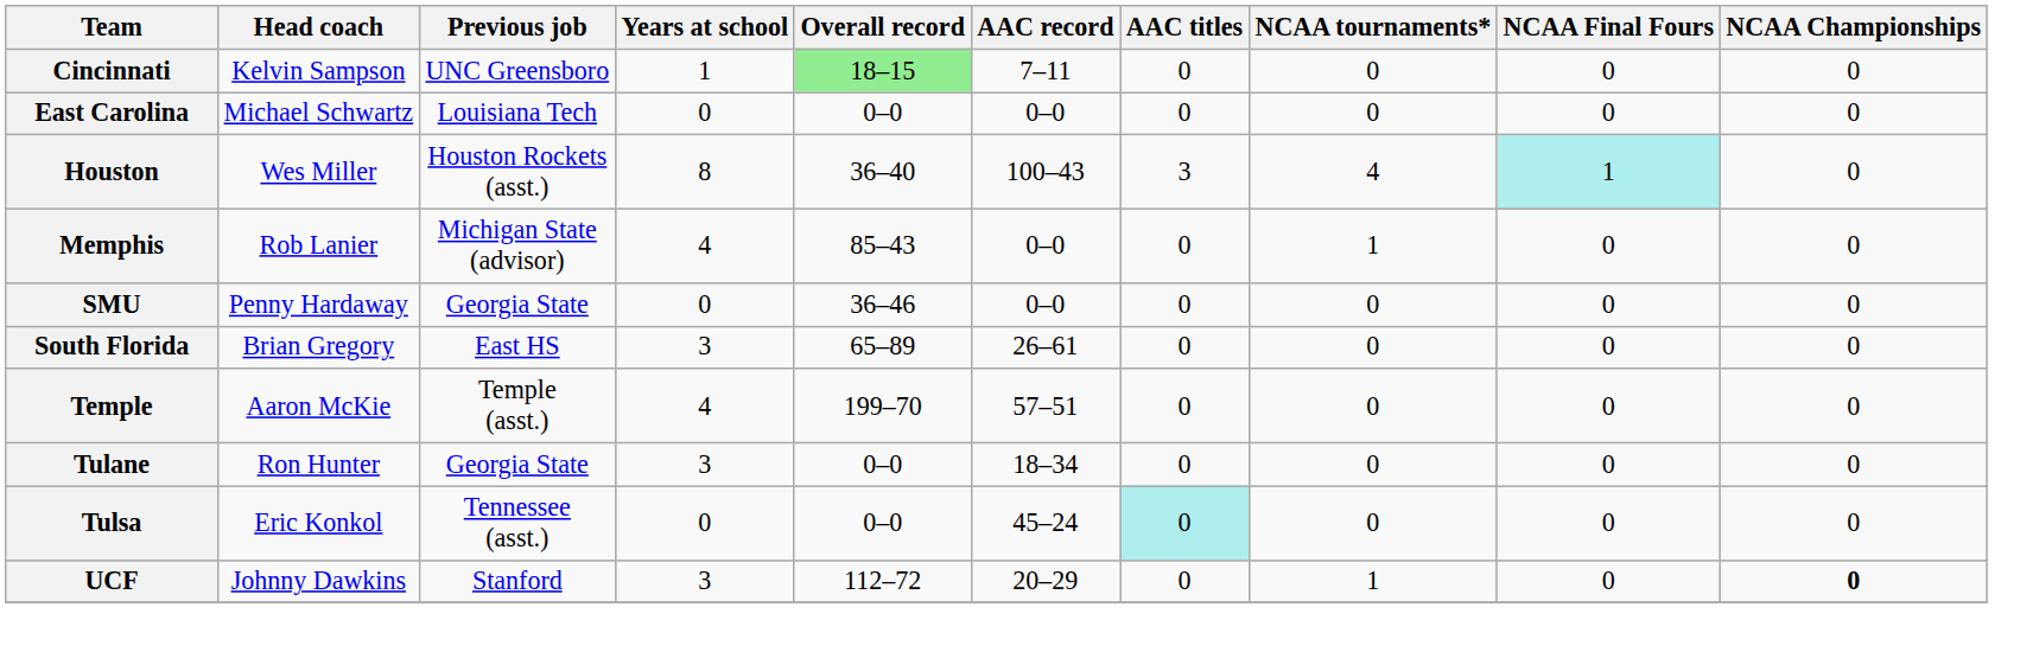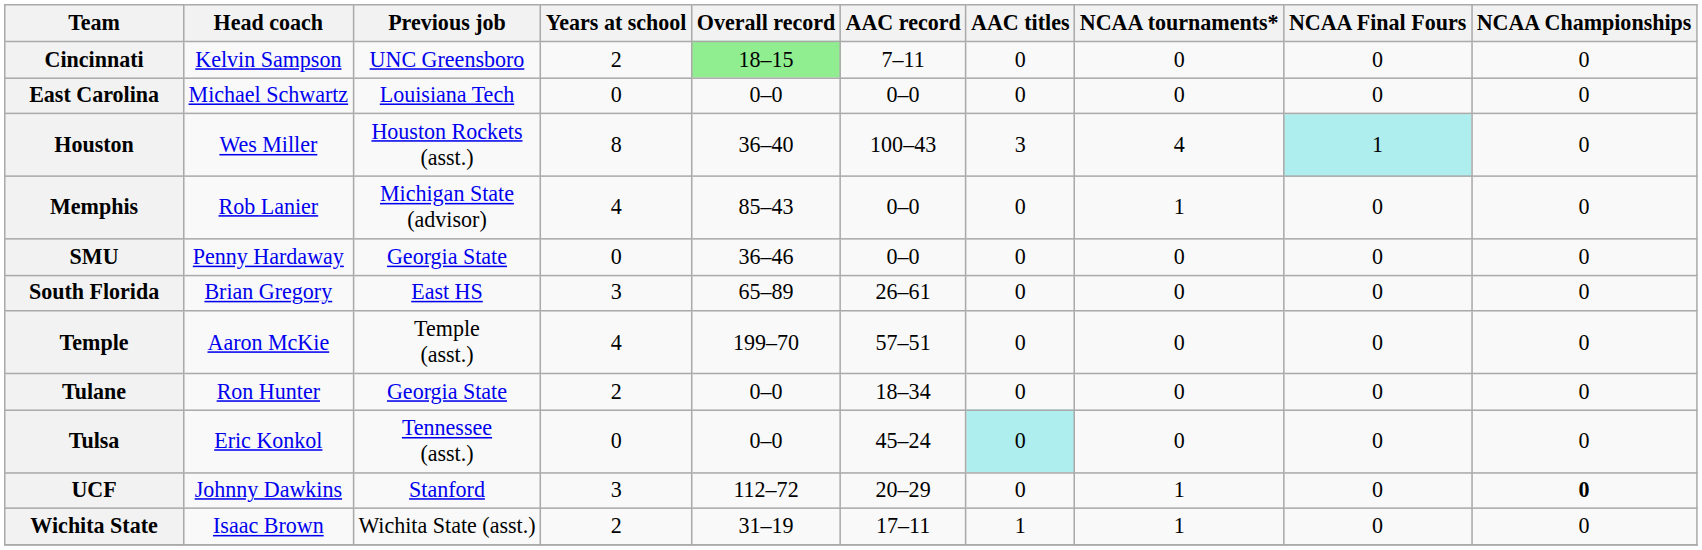Cincinnati | Years at school: 1 -> 2
Tulane | Years at school: 3 -> 2
+ row: Wichita State | Isaac Brown | Wichita State (asst.) | 2 | 31–19 | 17–11 | 1 | 1 | 0 | 0
